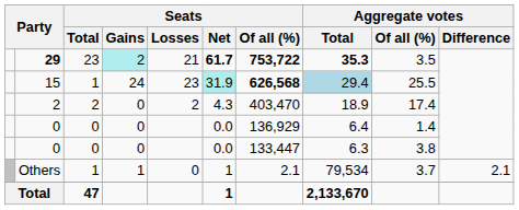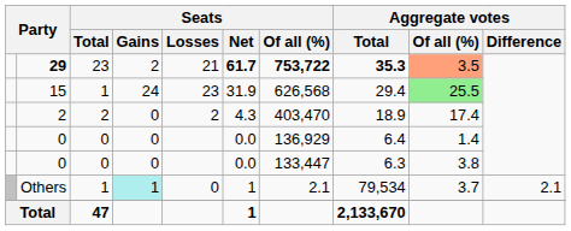29 | Seats / Gains: paleturquoise background -> no background
29 | Aggregate votes / Of all (%): no background -> lightsalmon background
15 | Seats / Net: paleturquoise background -> no background
15 | Seats / Of all (%): bold -> normal
15 | Aggregate votes / Total: lightblue background -> no background
15 | Aggregate votes / Of all (%): no background -> lightgreen background
Others | Seats / Gains: no background -> paleturquoise background
